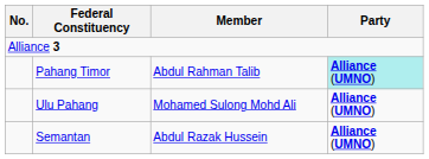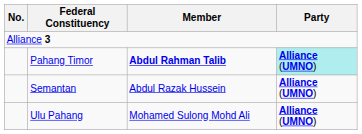Pahang Timor | Member: normal -> bold
rows swapped: Semantan <-> Ulu Pahang
